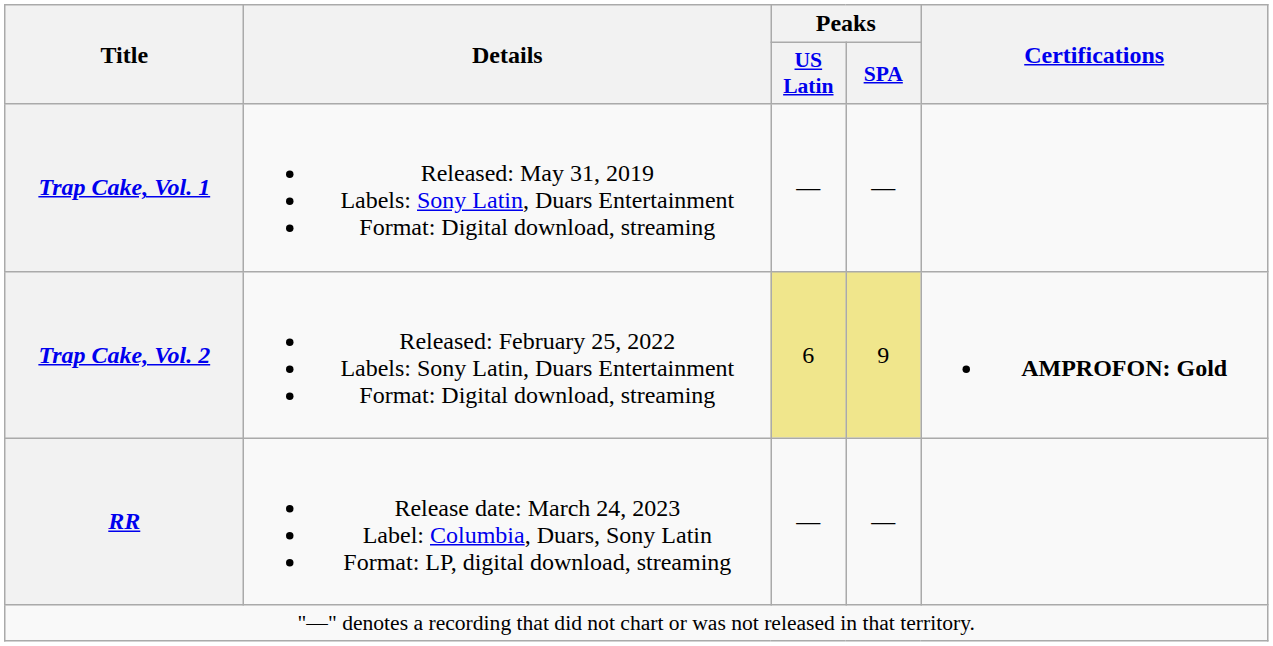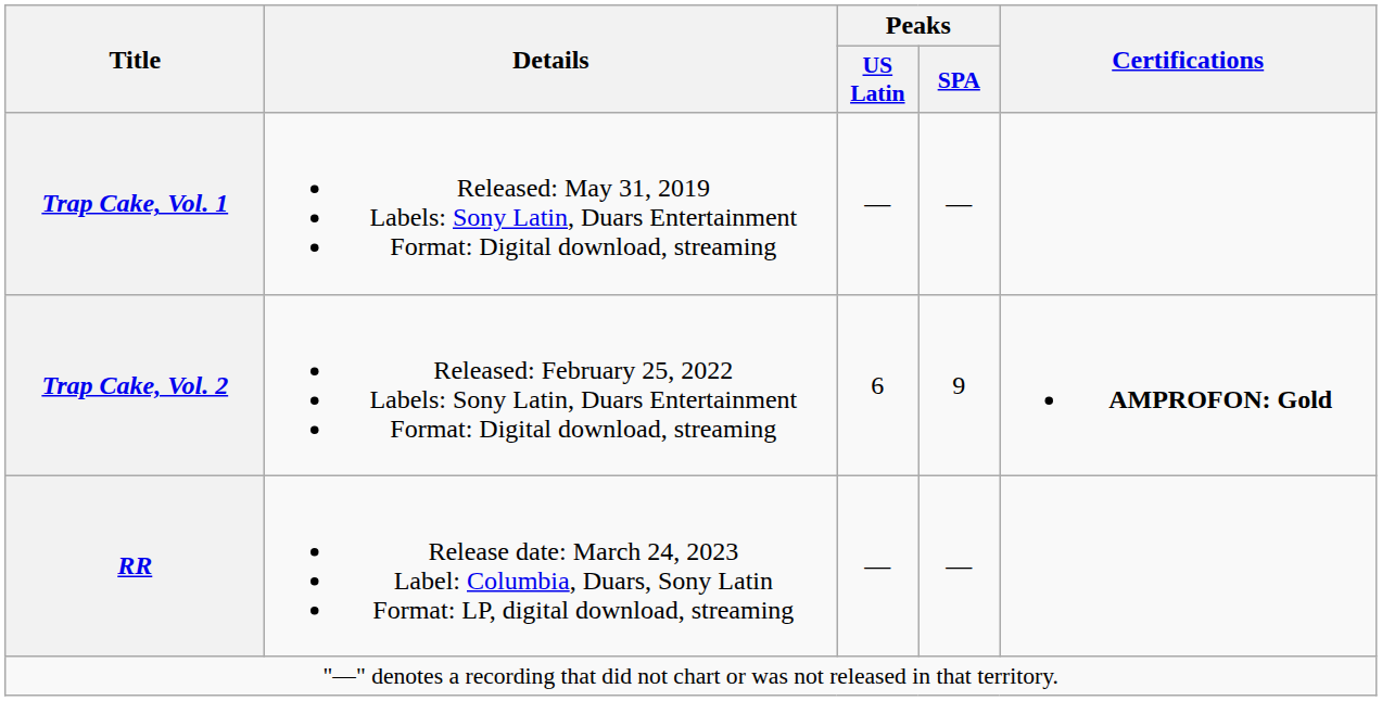Trap Cake, Vol. 2 | Peaks / US Latin: khaki background -> no background
Trap Cake, Vol. 2 | Peaks / SPA: khaki background -> no background
